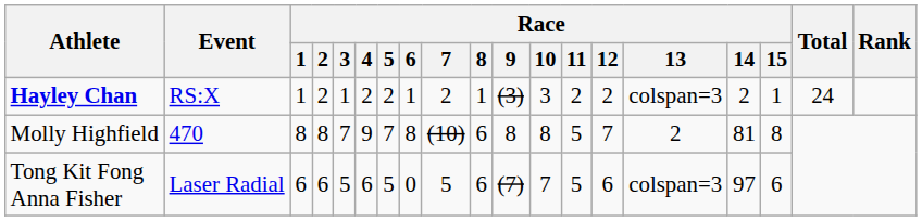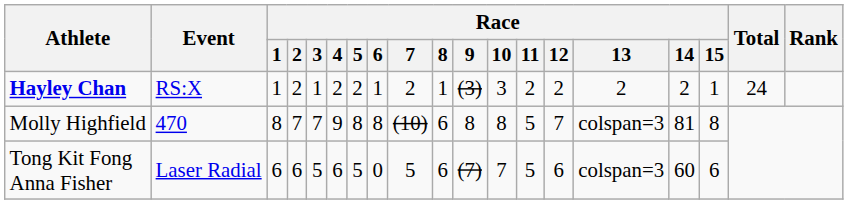Hayley Chan | Race / 13: colspan=3 -> 2
Molly Highfield | Race / 2: 8 -> 7
Molly Highfield | Race / 5: 7 -> 8
Molly Highfield | Race / 13: 2 -> colspan=3
Tong Kit Fong Anna Fisher | Race / 14: 97 -> 60
